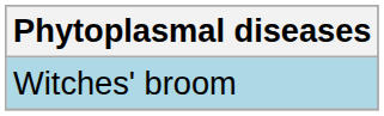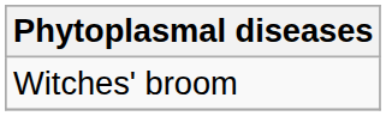Witches' broom | column 1: lightblue background -> no background
